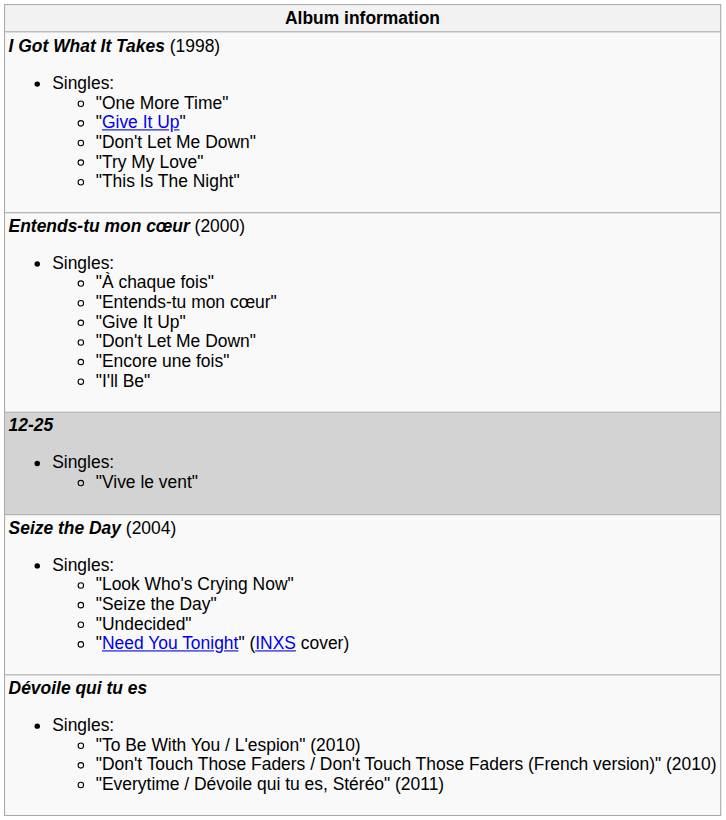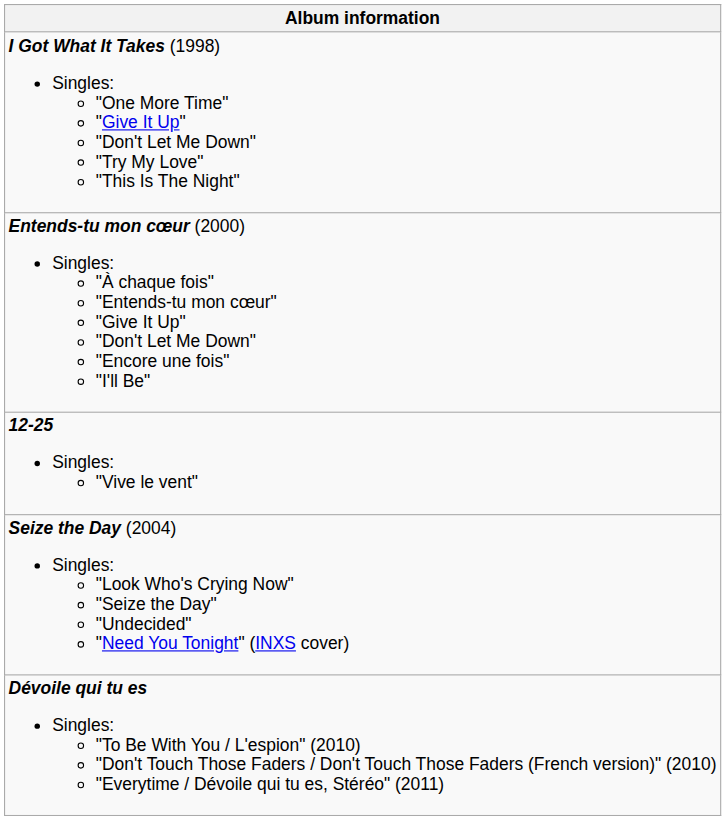row 4 | column 1: lightgrey background -> no background
